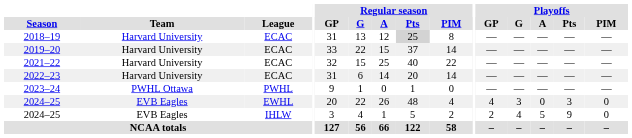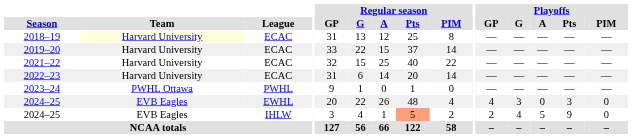2018–19 | Team: no background -> lightyellow background
2018–19 | Regular season / Pts: lightgrey background -> no background
2024–25 / IHLW | Regular season / Pts: no background -> lightsalmon background
